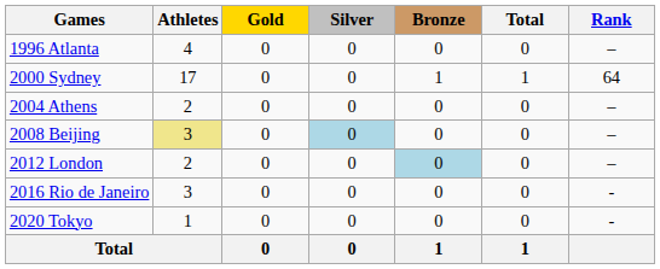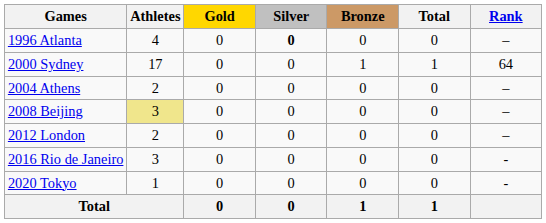1996 Atlanta | Silver: normal -> bold
2008 Beijing | Silver: lightblue background -> no background
2012 London | Bronze: lightblue background -> no background
